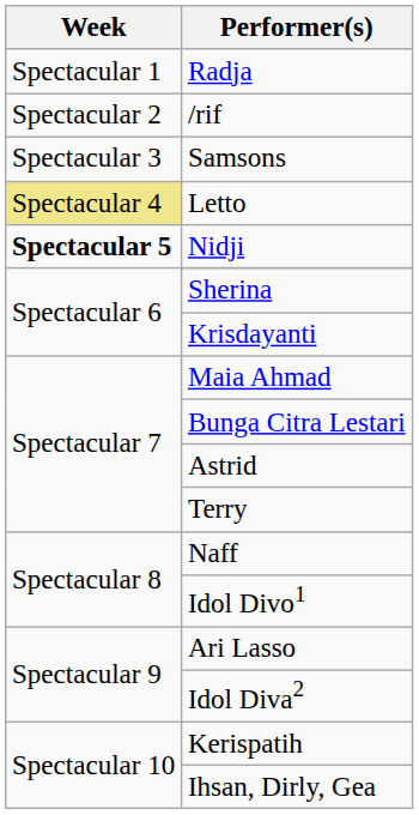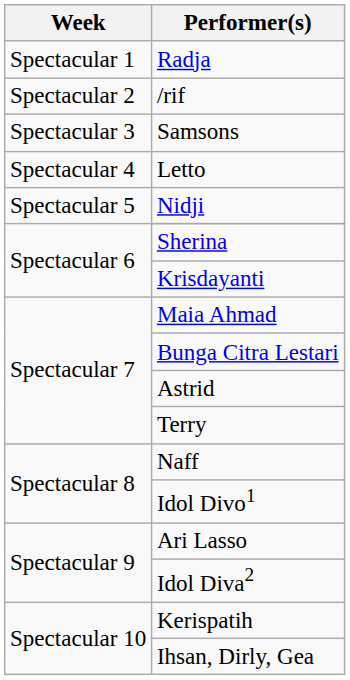Letto | Week: khaki background -> no background
Nidji | Week: bold -> normal
